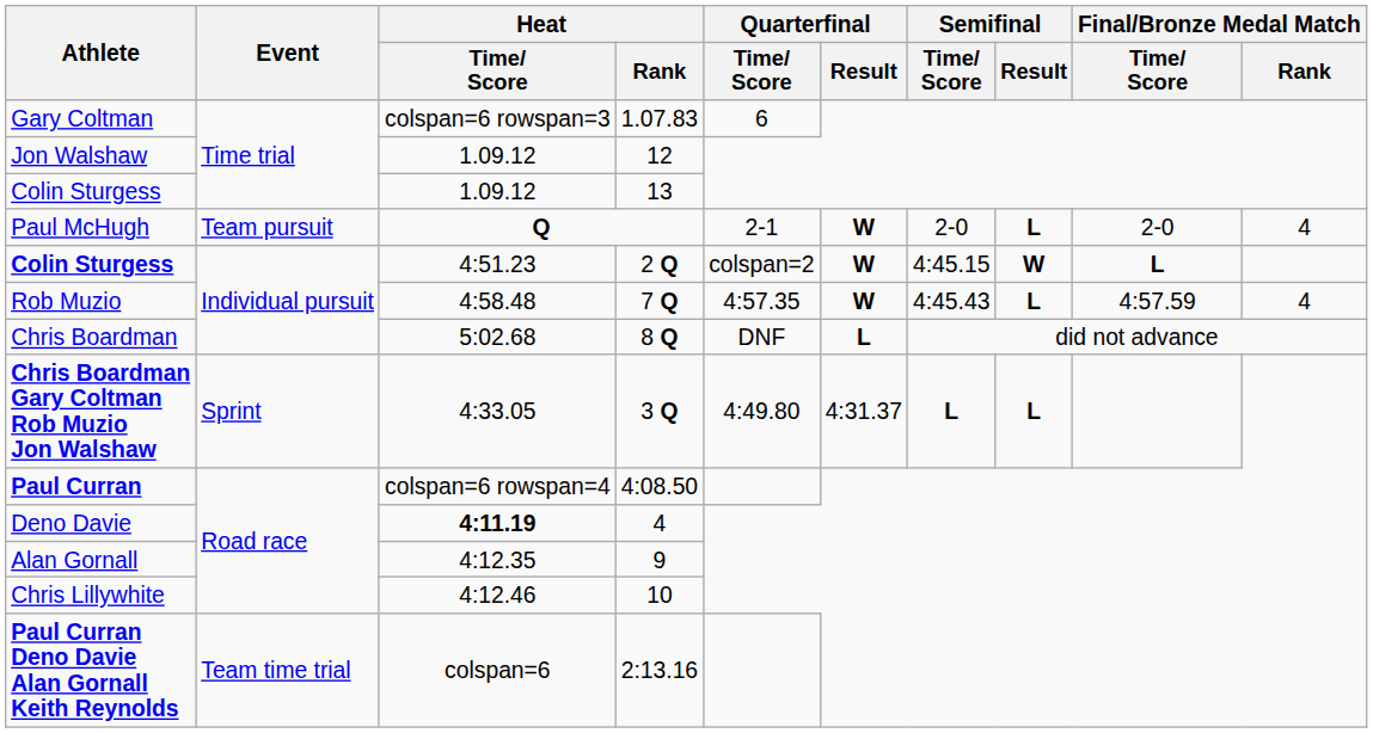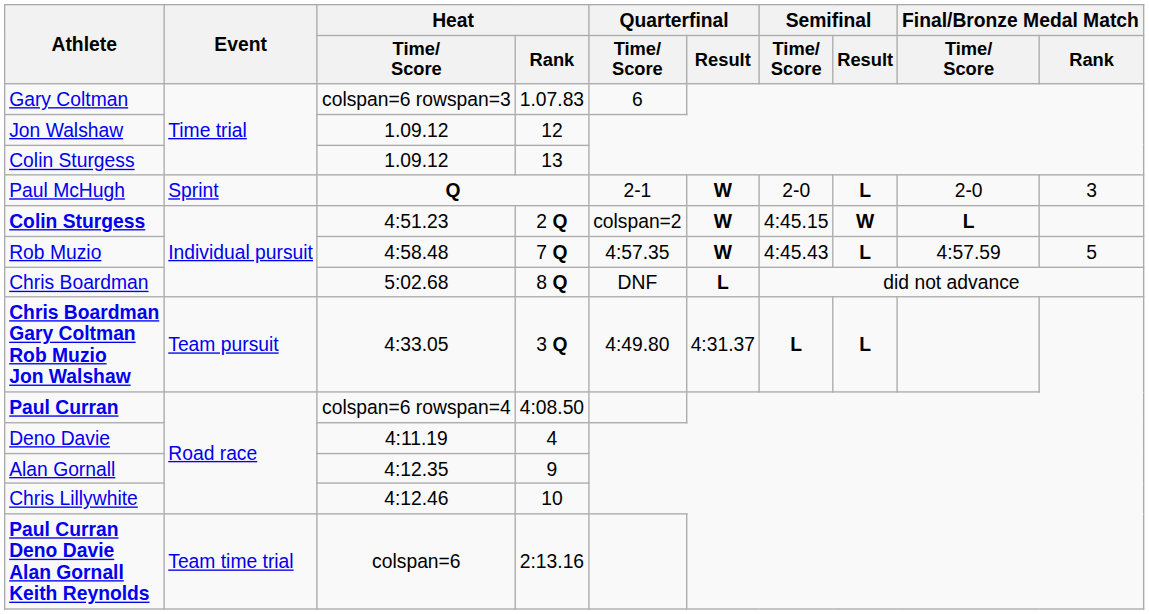Paul McHugh | Event: Team pursuit -> Sprint
Paul McHugh | Final/Bronze Medal Match / Rank: 4 -> 3
Rob Muzio | Final/Bronze Medal Match / Rank: 4 -> 5
Chris Boardman Gary Coltman Rob Muzio Jon Walshaw | Event: Sprint -> Team pursuit
Deno Davie | Heat / Time/ Score: bold -> normal
